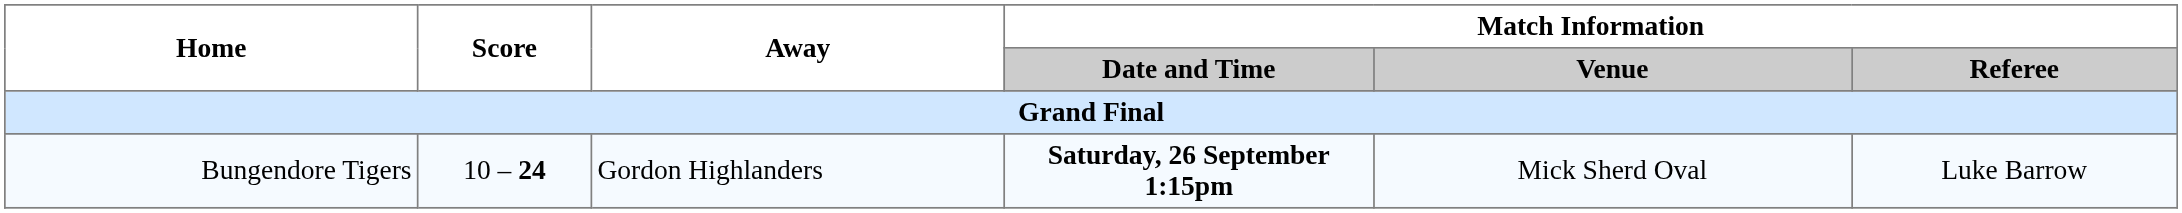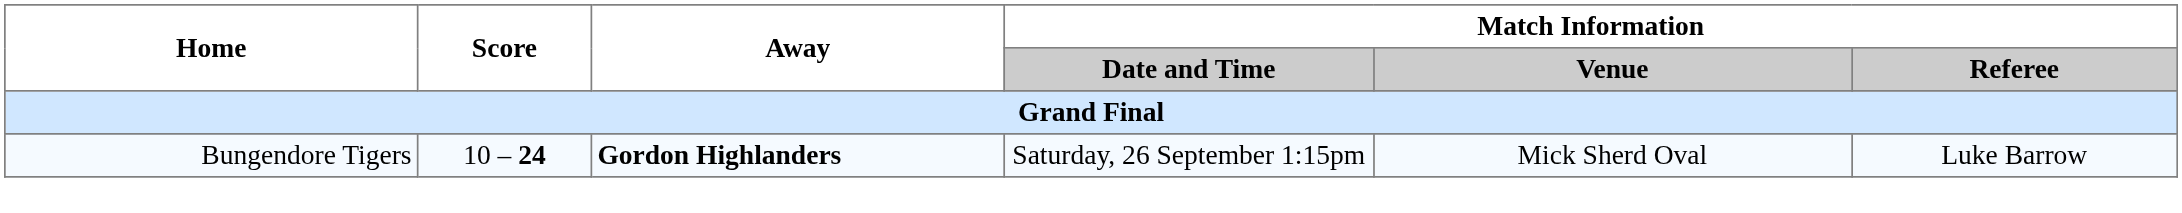Bungendore Tigers | Away: normal -> bold
Bungendore Tigers | Match Information / Date and Time: bold -> normal
